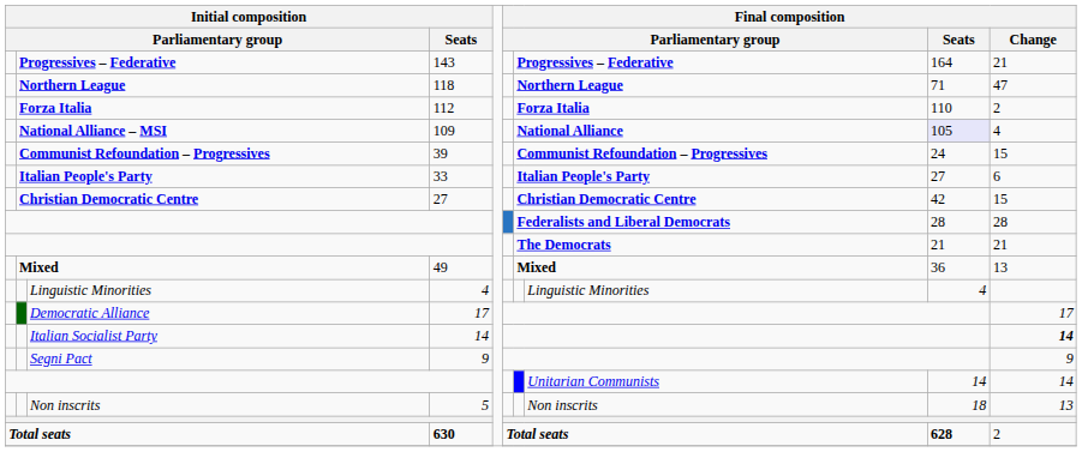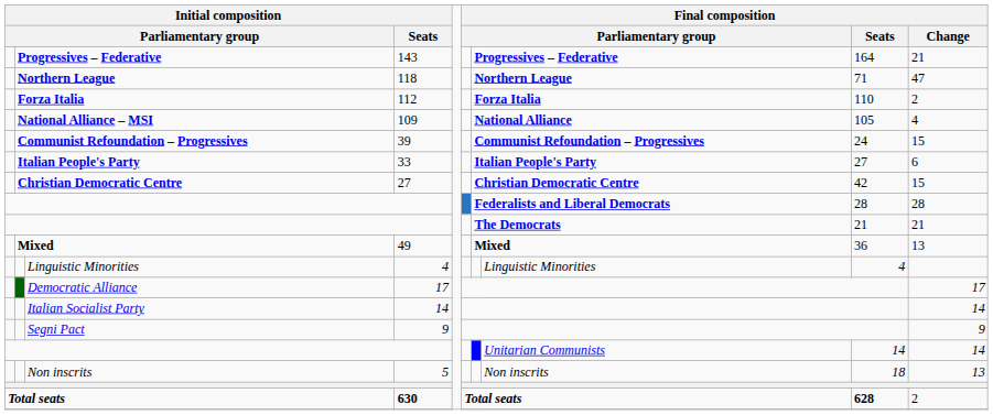National Alliance – MSI | Final composition / Seats: lavender background -> no background
Italian Socialist Party | Final composition / Change: bold -> normal
